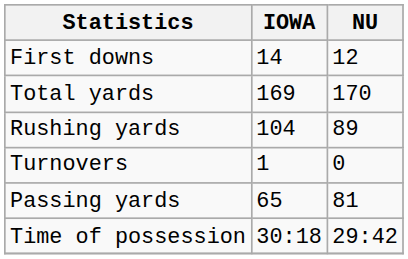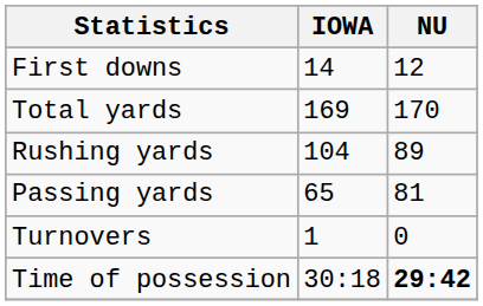rows swapped: Passing yards <-> Turnovers
Time of possession | NU: normal -> bold
